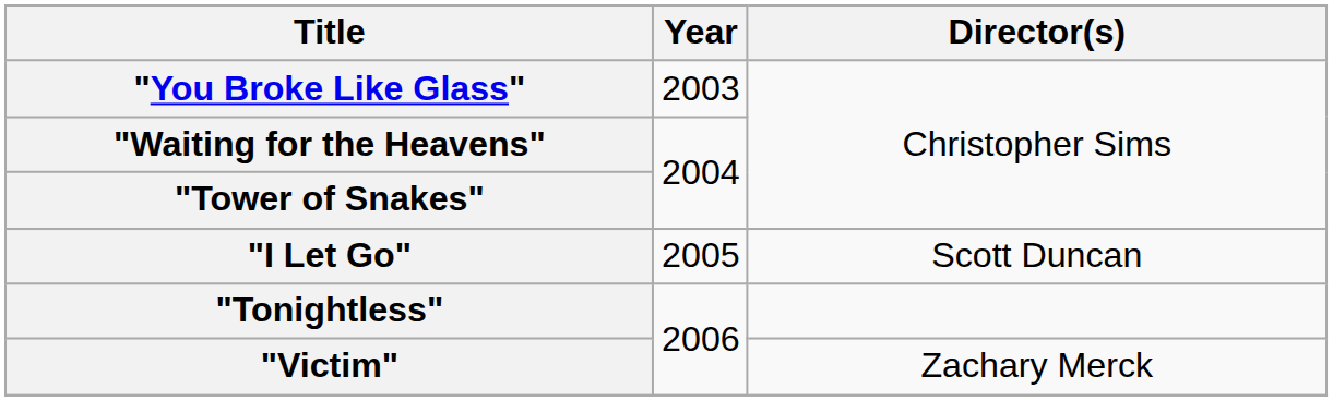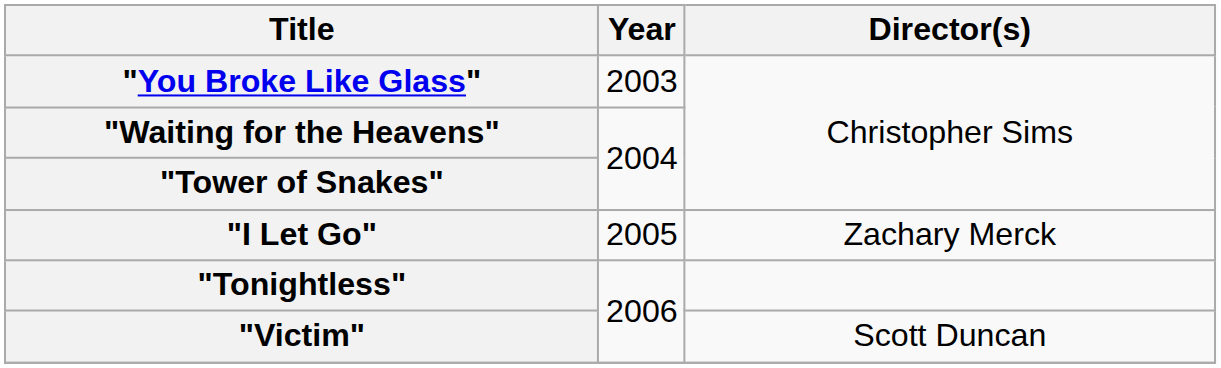"I Let Go" | Director(s): Scott Duncan -> Zachary Merck
"Victim" | Director(s): Zachary Merck -> Scott Duncan
